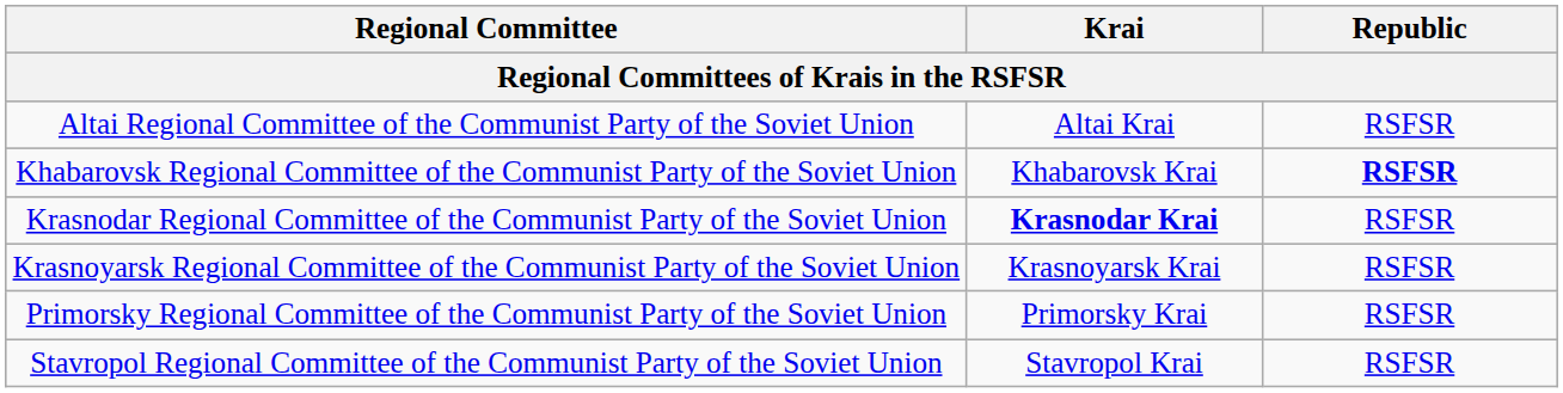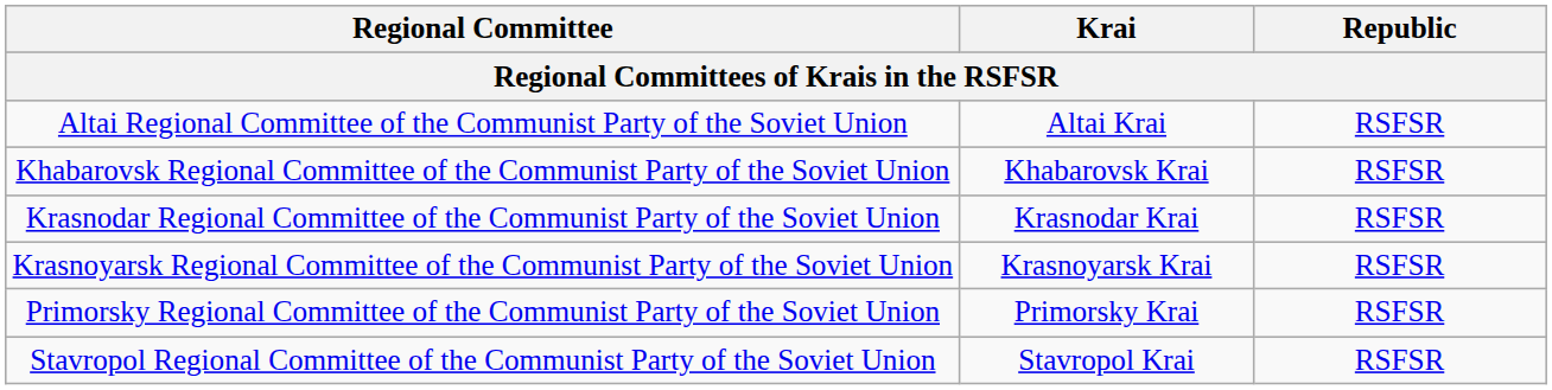row 4 | Republic: bold -> normal
row 5 | Krai: bold -> normal
